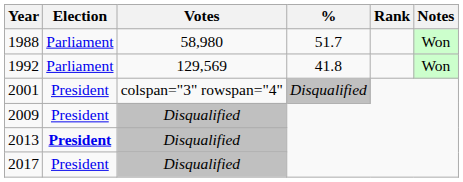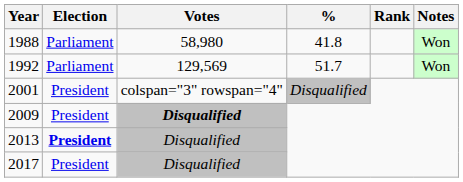1988 | %: 51.7 -> 41.8
1992 | %: 41.8 -> 51.7
2009 | Votes: normal -> bold
